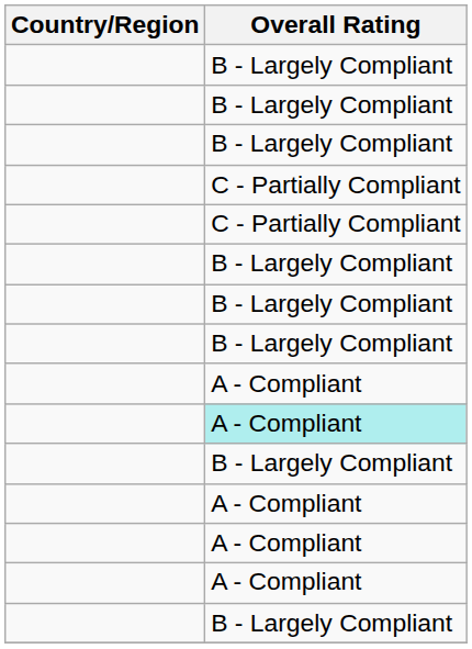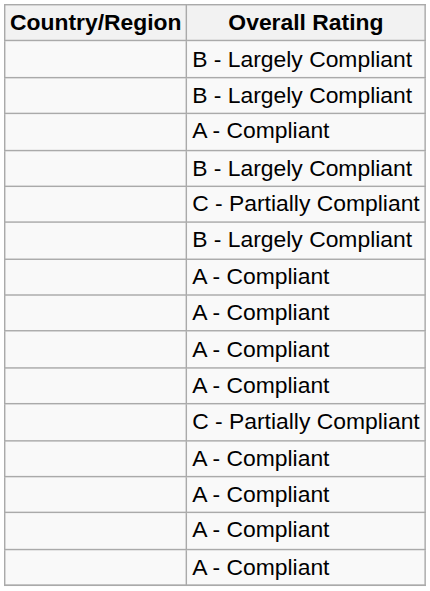row 4 | Overall Rating: B - Largely Compliant -> A - Compliant
row 5 | Overall Rating: C - Partially Compliant -> B - Largely Compliant
row 8 | Overall Rating: B - Largely Compliant -> A - Compliant
row 9 | Overall Rating: B - Largely Compliant -> A - Compliant
row 11 | Overall Rating: paleturquoise background -> no background
row 12 | Overall Rating: B - Largely Compliant -> C - Partially Compliant
row 16 | Overall Rating: B - Largely Compliant -> A - Compliant
